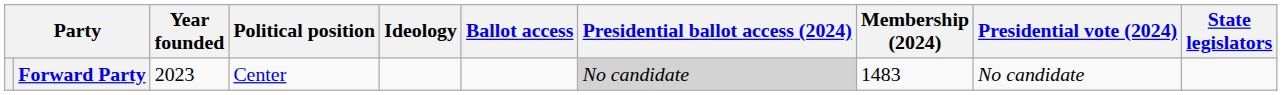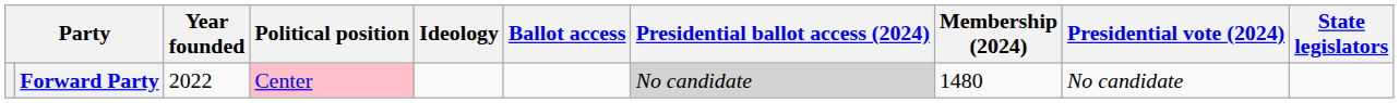Forward Party | Year founded: 2023 -> 2022
Forward Party | Political position: no background -> pink background
Forward Party | Membership (2024): 1483 -> 1480
